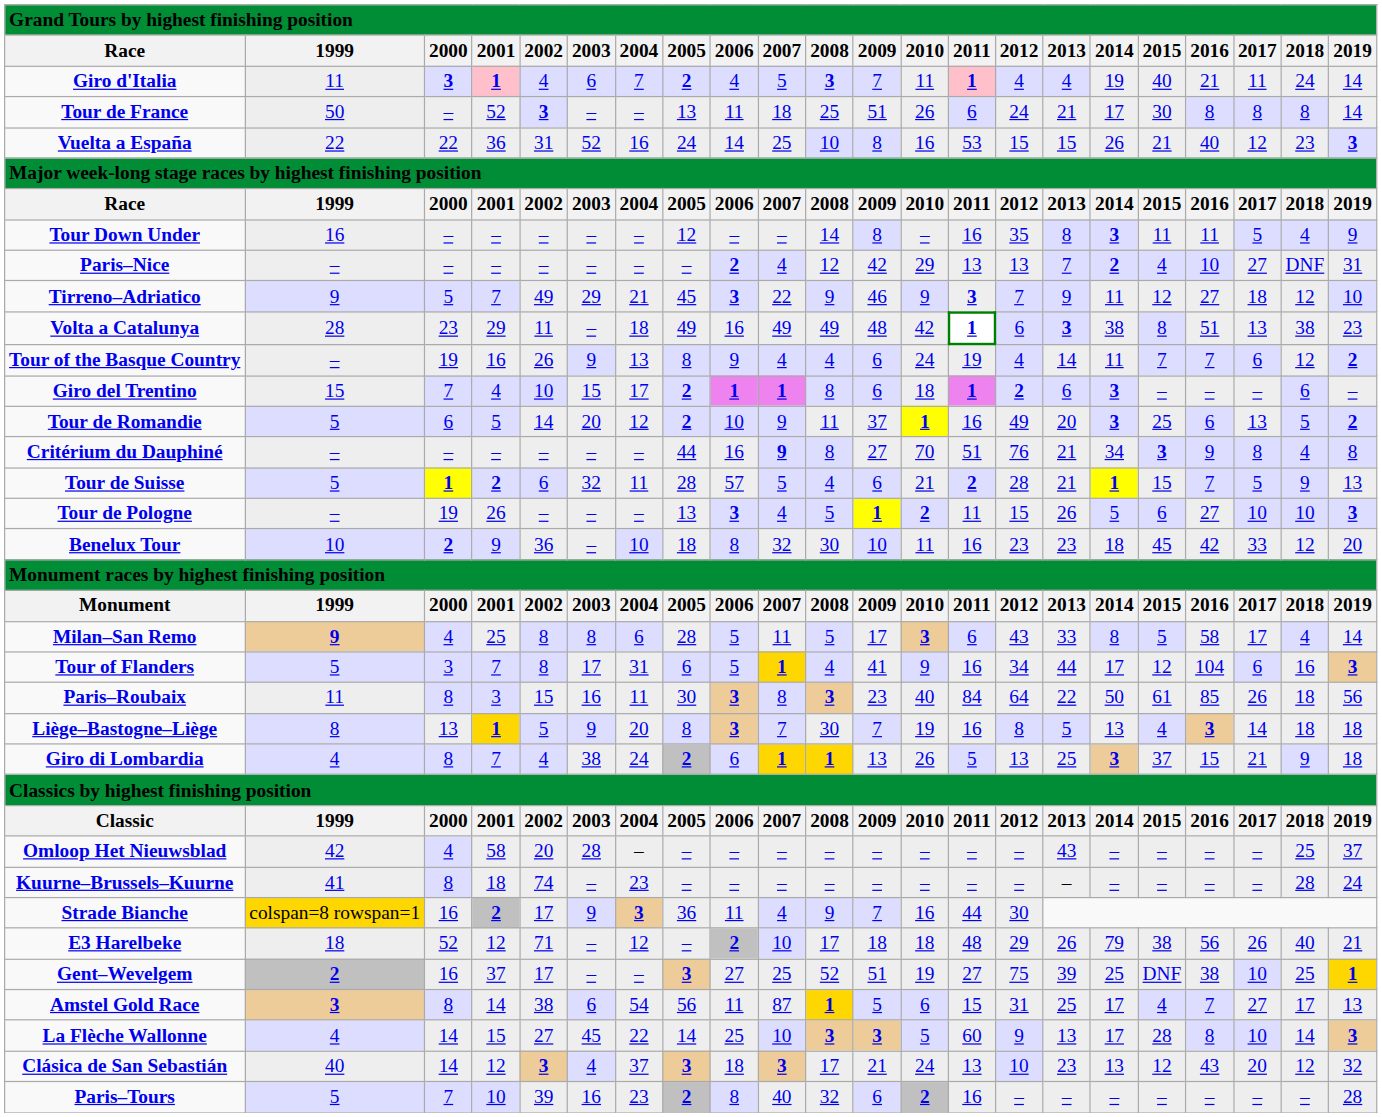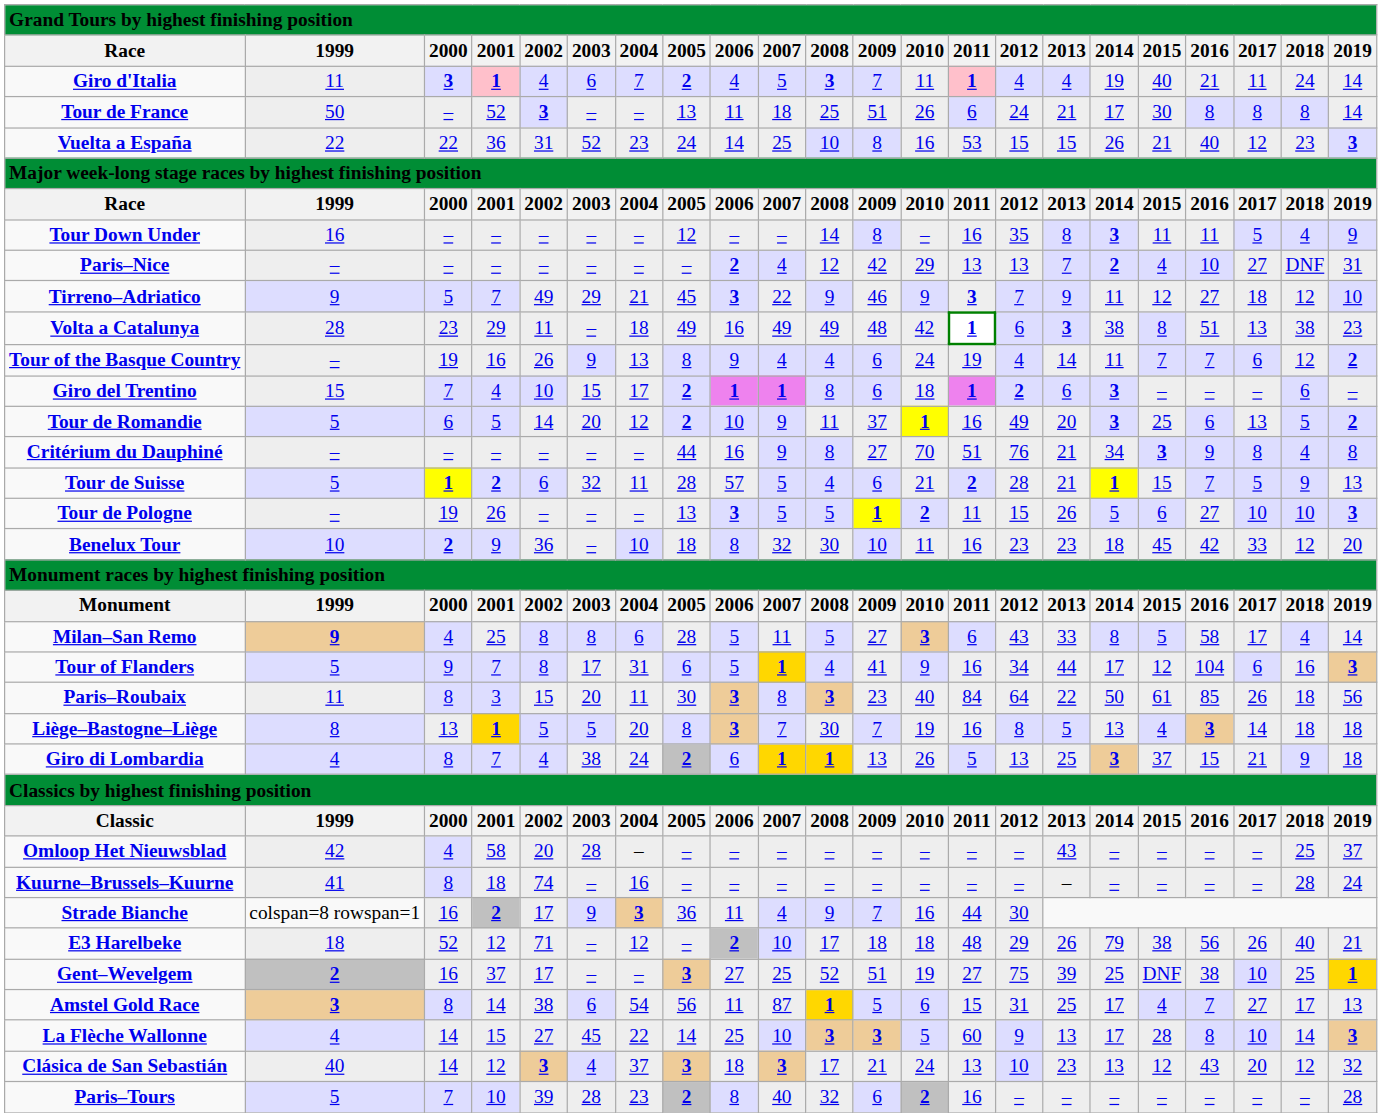Vuelta a España | 2004: 16 -> 23
Critérium du Dauphiné | 2007: bold -> normal
Tour de Pologne | 2007: 4 -> 5
Milan–San Remo | 2009: 17 -> 27
Tour of Flanders | 2000: 3 -> 9
Paris–Roubaix | 2003: 16 -> 20
Liège–Bastogne–Liège | 2003: 9 -> 5
Kuurne–Brussels–Kuurne | 2004: 23 -> 16
Strade Bianche | 1999: gold background -> no background
Paris–Tours | 2003: 16 -> 28
